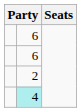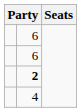2 | column 2: normal -> bold
4 | column 2: paleturquoise background -> no background
